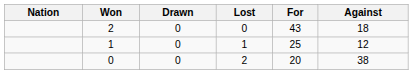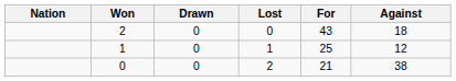row 4 | For: 20 -> 21
